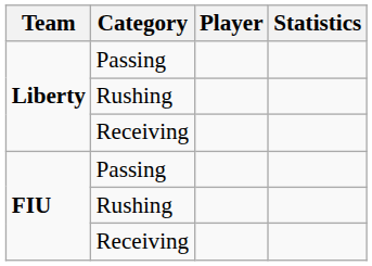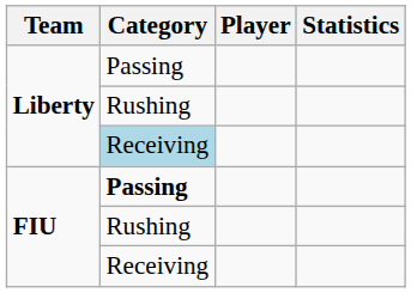Liberty / Receiving | Category: no background -> lightblue background
FIU / Passing | Category: normal -> bold
